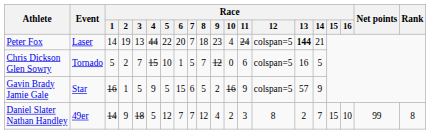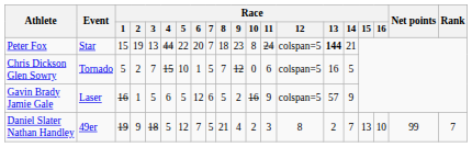Peter Fox | Event: Laser -> Star
Peter Fox | Race / 1: 14 -> 15
Peter Fox | Race / 10: 4 -> 8
Gavin Brady Jamie Gale | Event: Star -> Laser
Gavin Brady Jamie Gale | Race / 4: 9 -> 6
Gavin Brady Jamie Gale | Race / 6: 15 -> 12
Daniel Slater Nathan Handley | Race / 1: 14 -> 19
Daniel Slater Nathan Handley | Race / 7: 7 -> 5
Daniel Slater Nathan Handley | Race / 8: 12 -> 21
Daniel Slater Nathan Handley | Race / 15: 15 -> 13
Daniel Slater Nathan Handley | Rank: 8 -> 7
